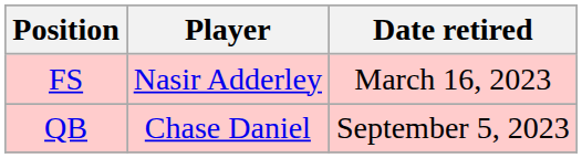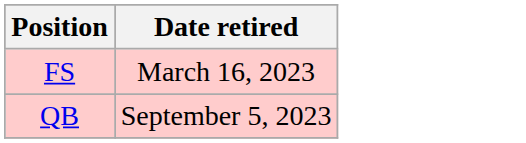- column: Player | Nasir Adderley | Chase Daniel
